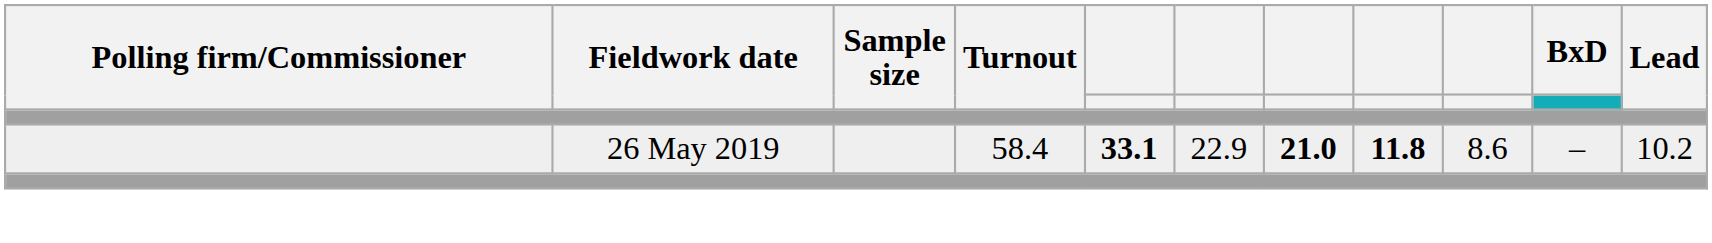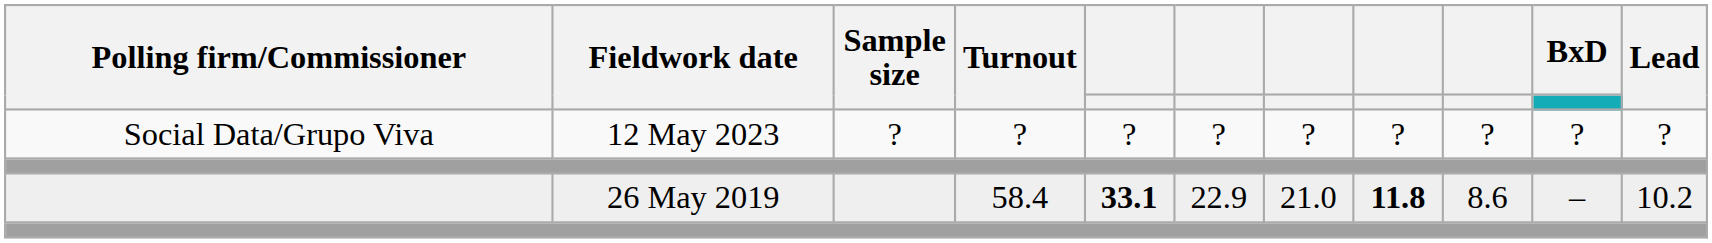+ row: Social Data/Grupo Viva | 12 May 2023 | ? | ? | ? | ? | ? | ? | ? | ? | ?
26 May 2019 | column 7: bold -> normal
